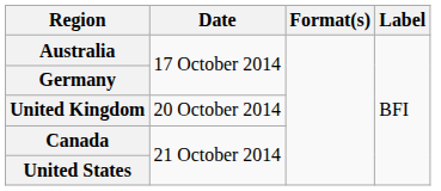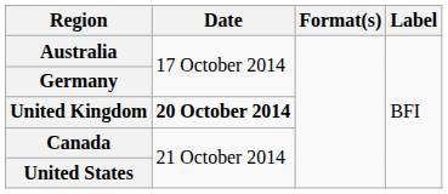United Kingdom | Date: normal -> bold
